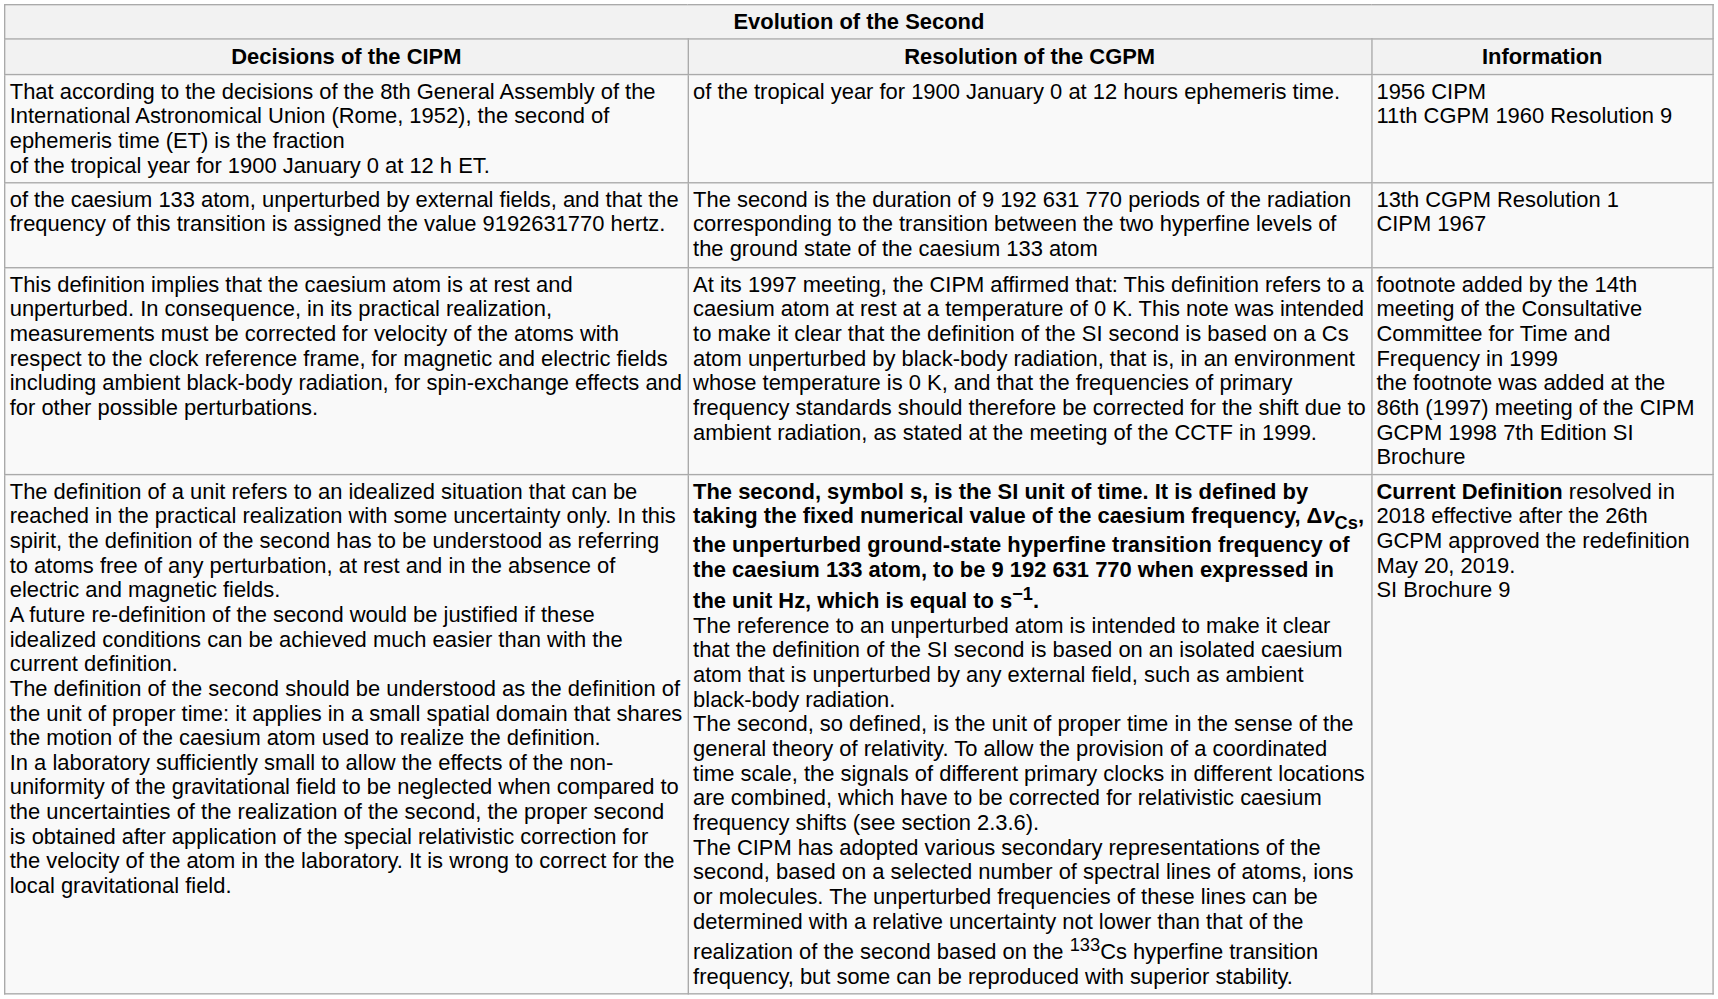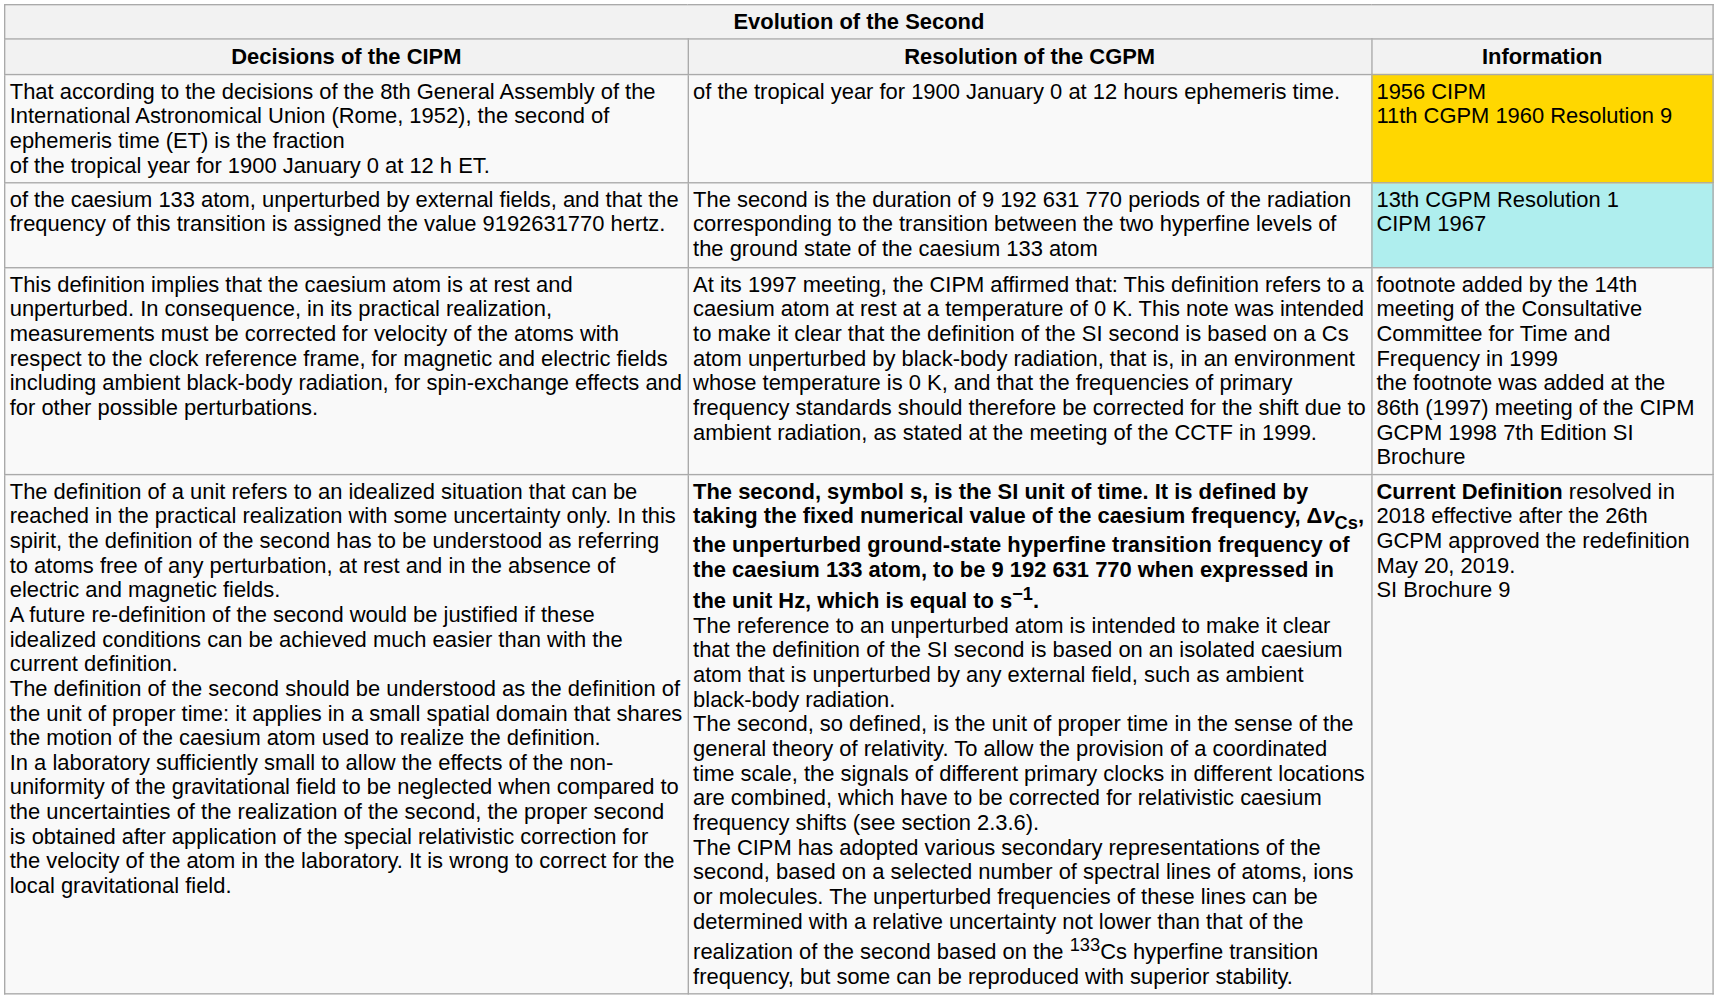row 3 | Information: no background -> gold background
row 4 | Information: no background -> paleturquoise background
